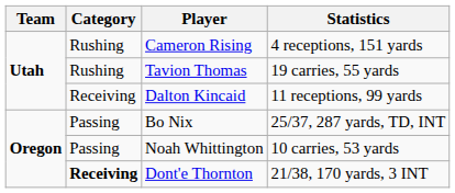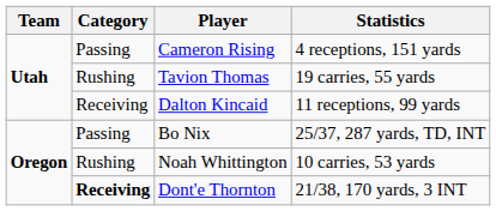Cameron Rising | Category: Rushing -> Passing
Noah Whittington | Category: Passing -> Rushing
